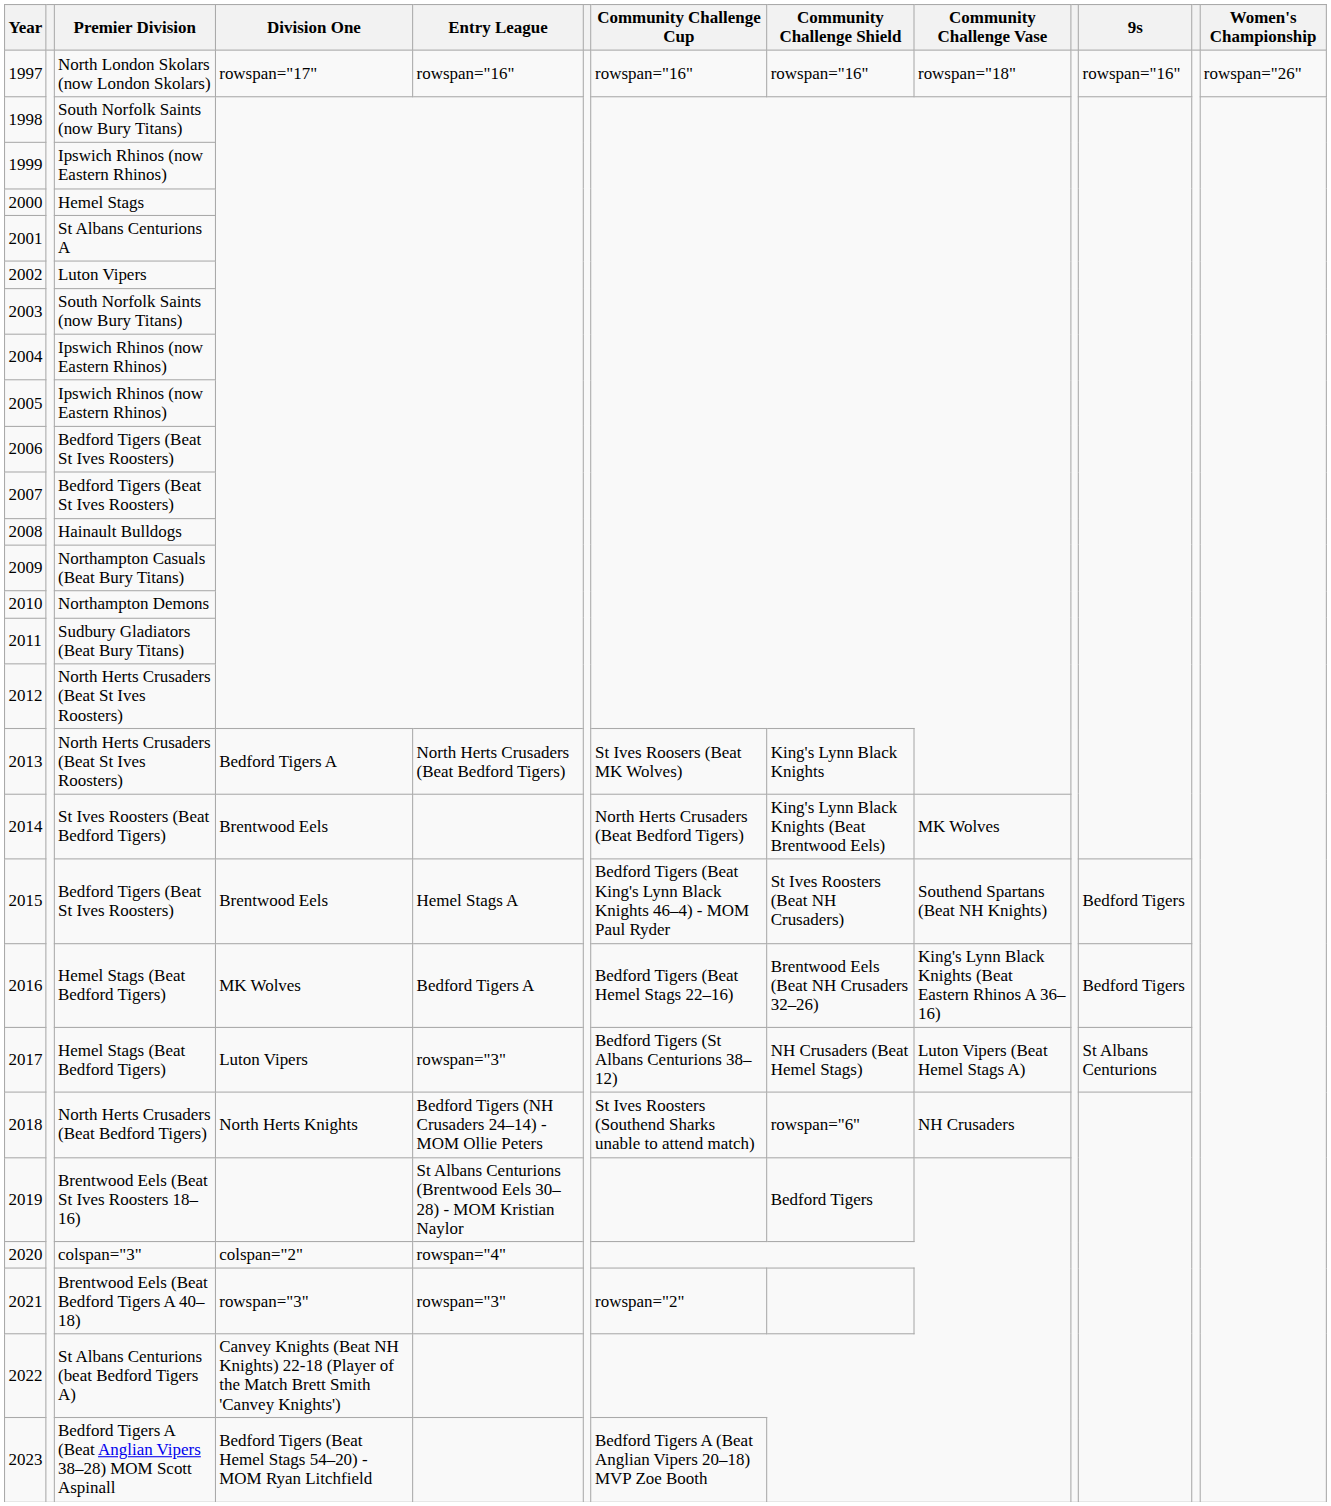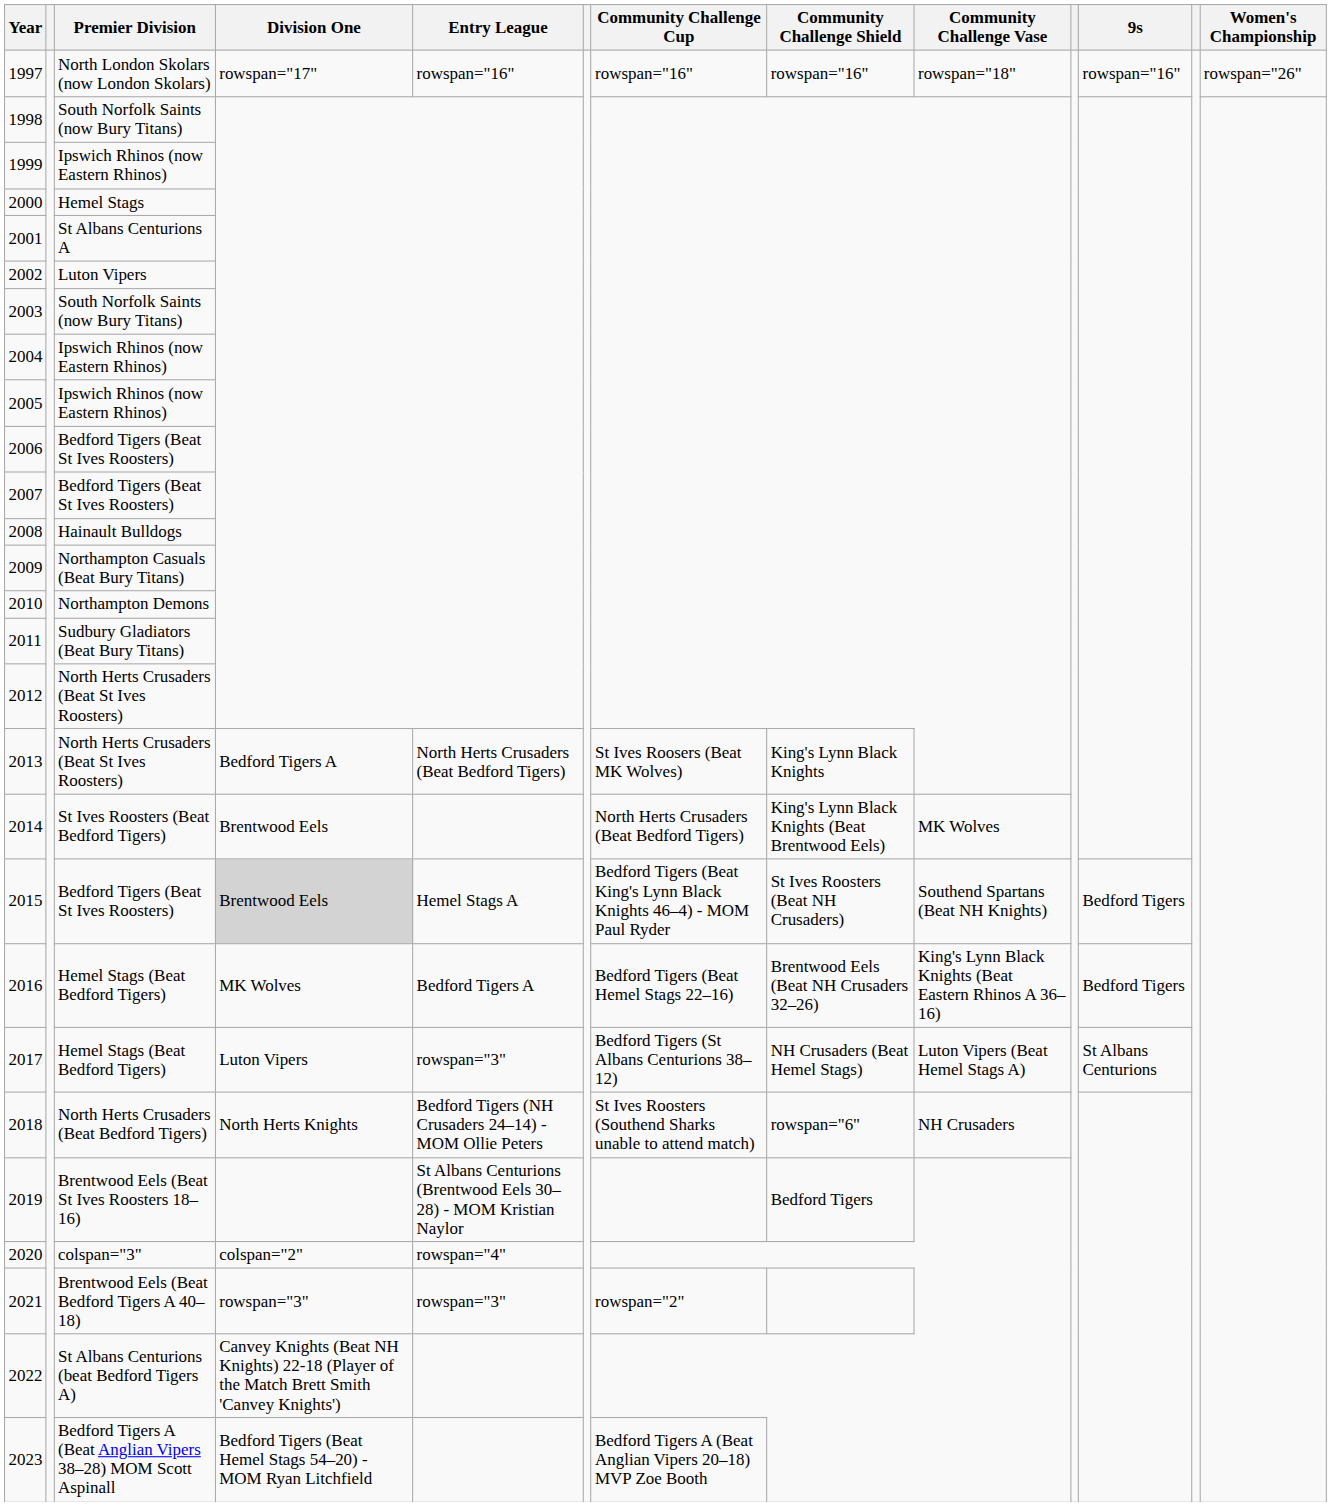2015 | Division One: no background -> lightgrey background
